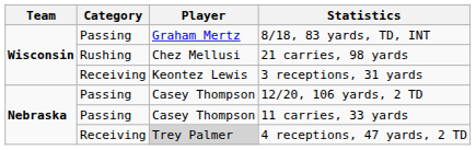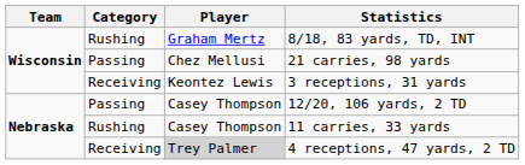8/18, 83 yards, TD, INT | Category: Passing -> Rushing
21 carries, 98 yards | Category: Rushing -> Passing
11 carries, 33 yards | Category: Passing -> Rushing
